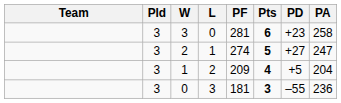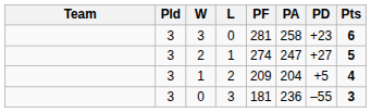columns swapped: PA <-> Pts
